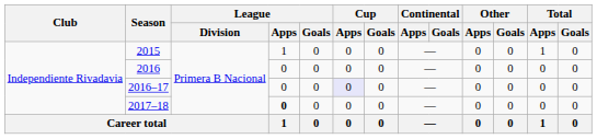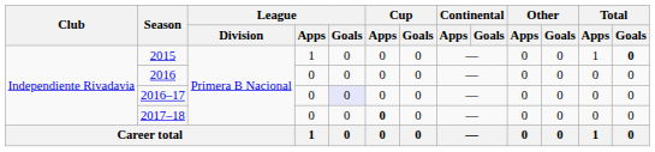2015 | Total / Goals: normal -> bold
2016–17 | League / Goals: no background -> lavender background
2016–17 | Cup / Apps: lavender background -> no background
2017–18 | League / Apps: bold -> normal
2017–18 | Cup / Apps: normal -> bold
